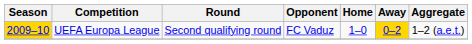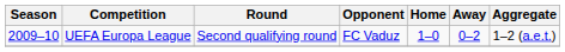UEFA Europa League | Season: gold background -> no background
UEFA Europa League | Away: gold background -> no background
